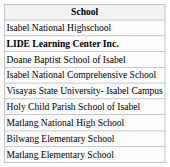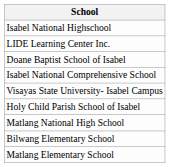row 3 | column 1: bold -> normal
